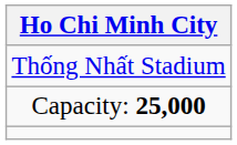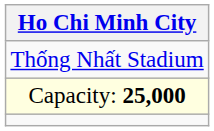row 3 | column 1: no background -> lightyellow background
